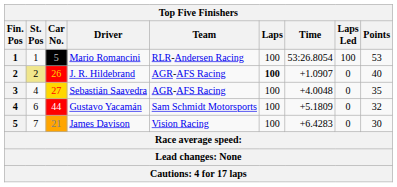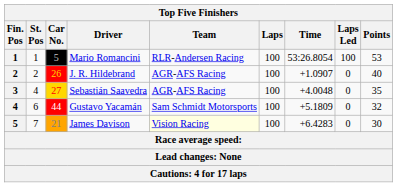J. R. Hildebrand | St. Pos: khaki background -> no background
J. R. Hildebrand | Laps: bold -> normal
James Davison | Team: no background -> lightyellow background
